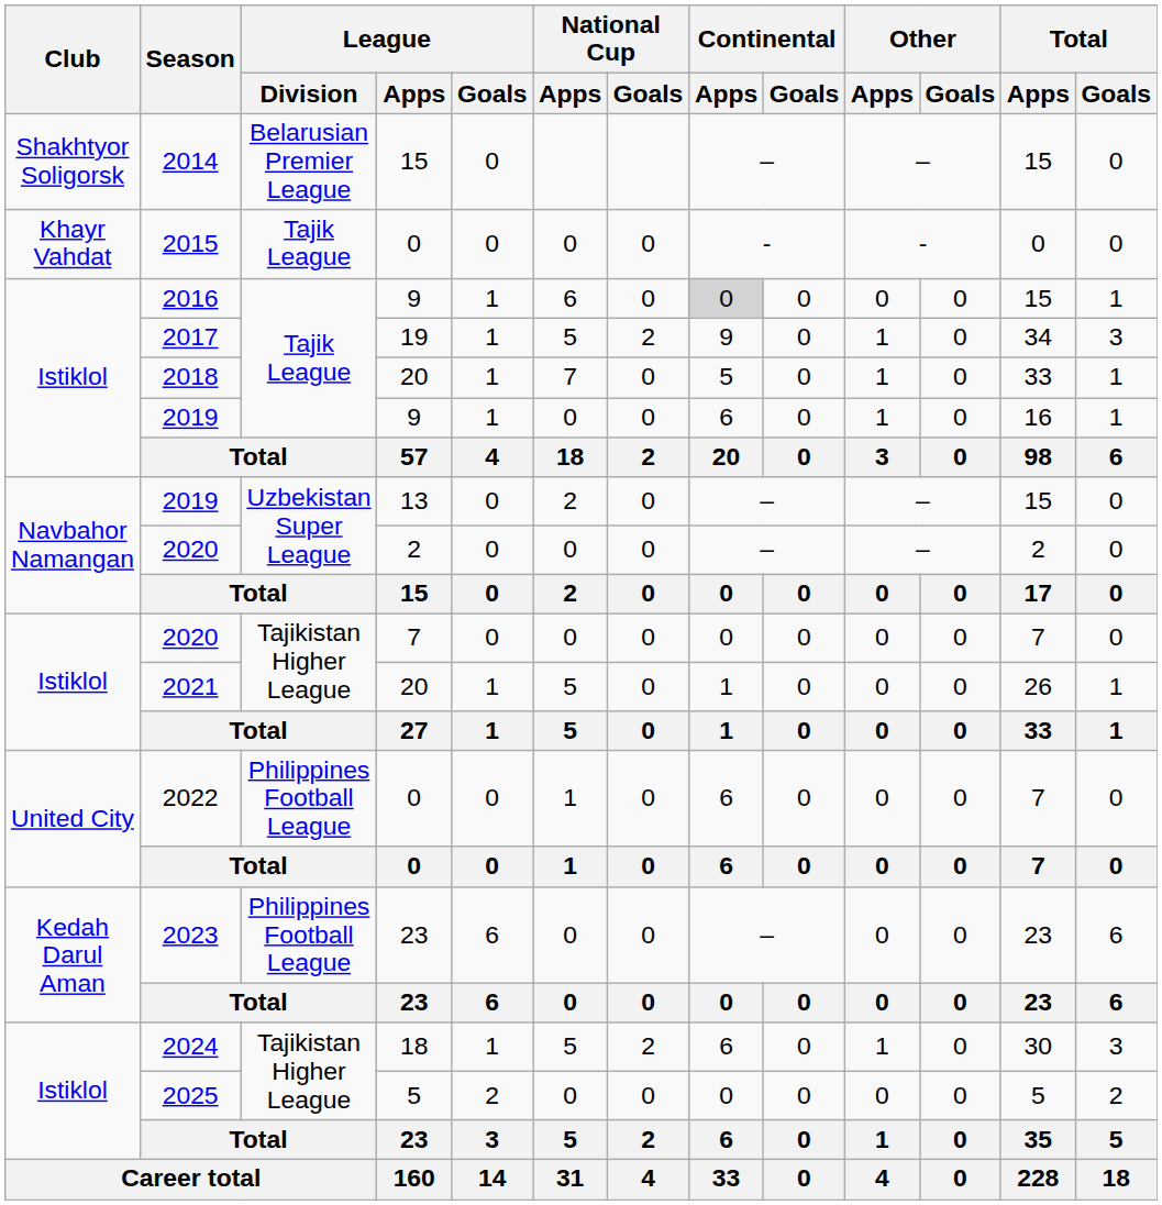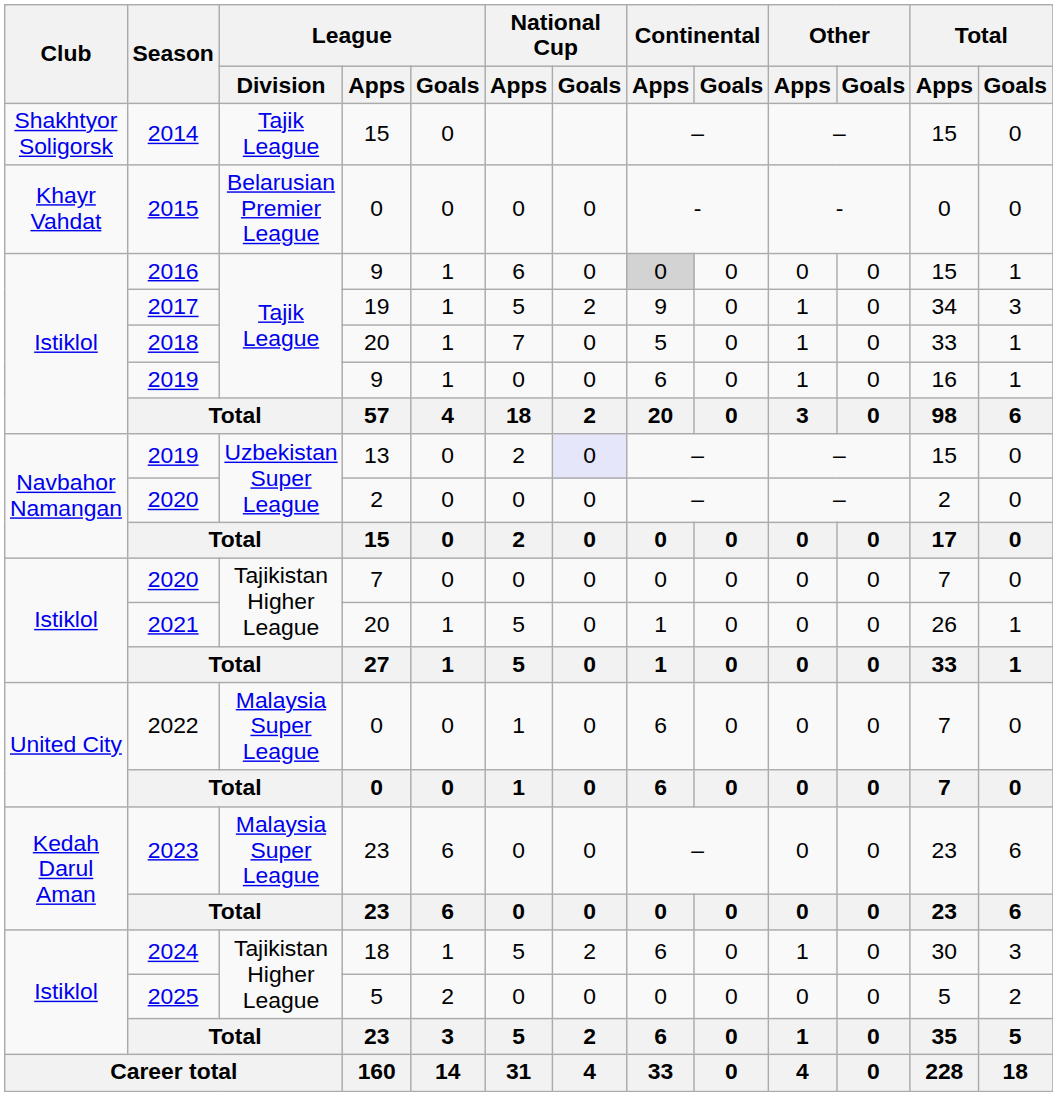2014 | League / Division: Belarusian Premier League -> Tajik League
2015 | League / Division: Tajik League -> Belarusian Premier League
2019 / 13 | National Cup / Goals: no background -> lavender background
2022 | League / Division: Philippines Football League -> Malaysia Super League
2023 | League / Division: Philippines Football League -> Malaysia Super League
